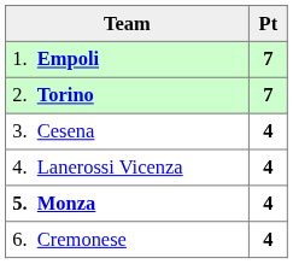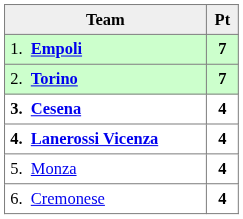3. Cesena | Team: normal -> bold
4. Lanerossi Vicenza | Team: normal -> bold
5. Monza | Team: bold -> normal
